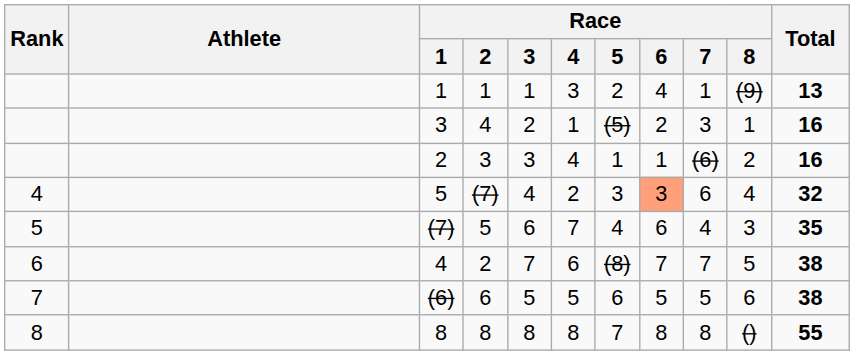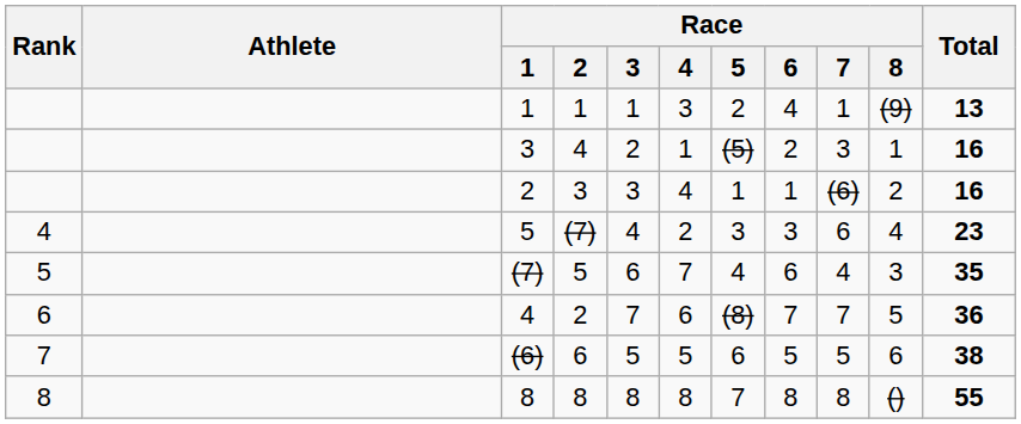row 6 | Race / 6: lightsalmon background -> no background
row 6 | Total: 32 -> 23
row 8 | Total: 38 -> 36
